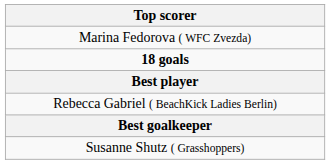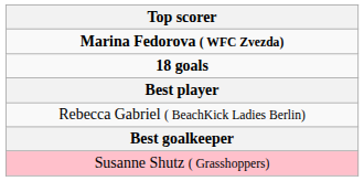Marina Fedorova ( WFC Zvezda) | column 1: normal -> bold
Susanne Shutz ( Grasshoppers) | column 1: no background -> pink background
